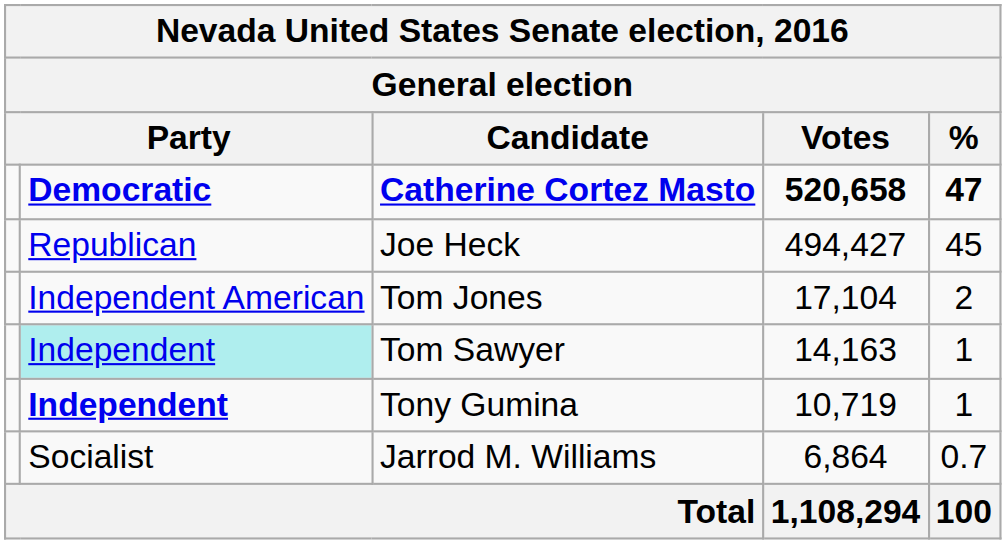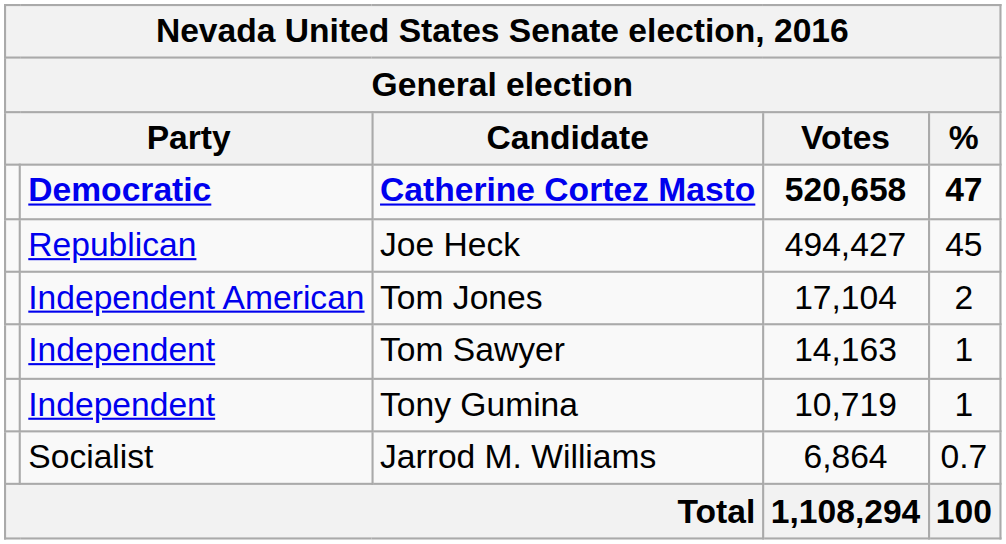Tom Sawyer | column 2: paleturquoise background -> no background
Tony Gumina | column 2: bold -> normal
